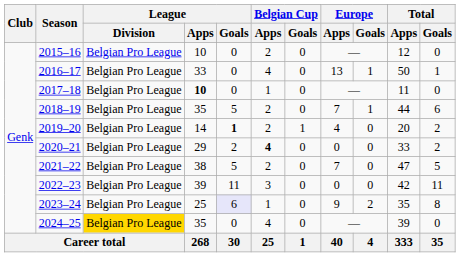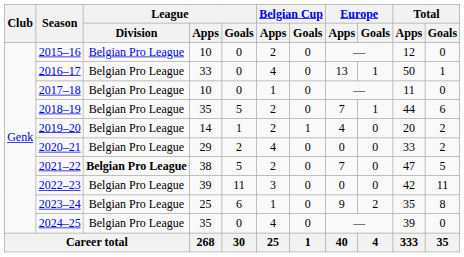2017–18 | League / Apps: bold -> normal
2019–20 | League / Goals: bold -> normal
2020–21 | Belgian Cup / Apps: bold -> normal
2021–22 | League / Division: normal -> bold
2023–24 | League / Goals: lavender background -> no background
2024–25 | League / Division: gold background -> no background
